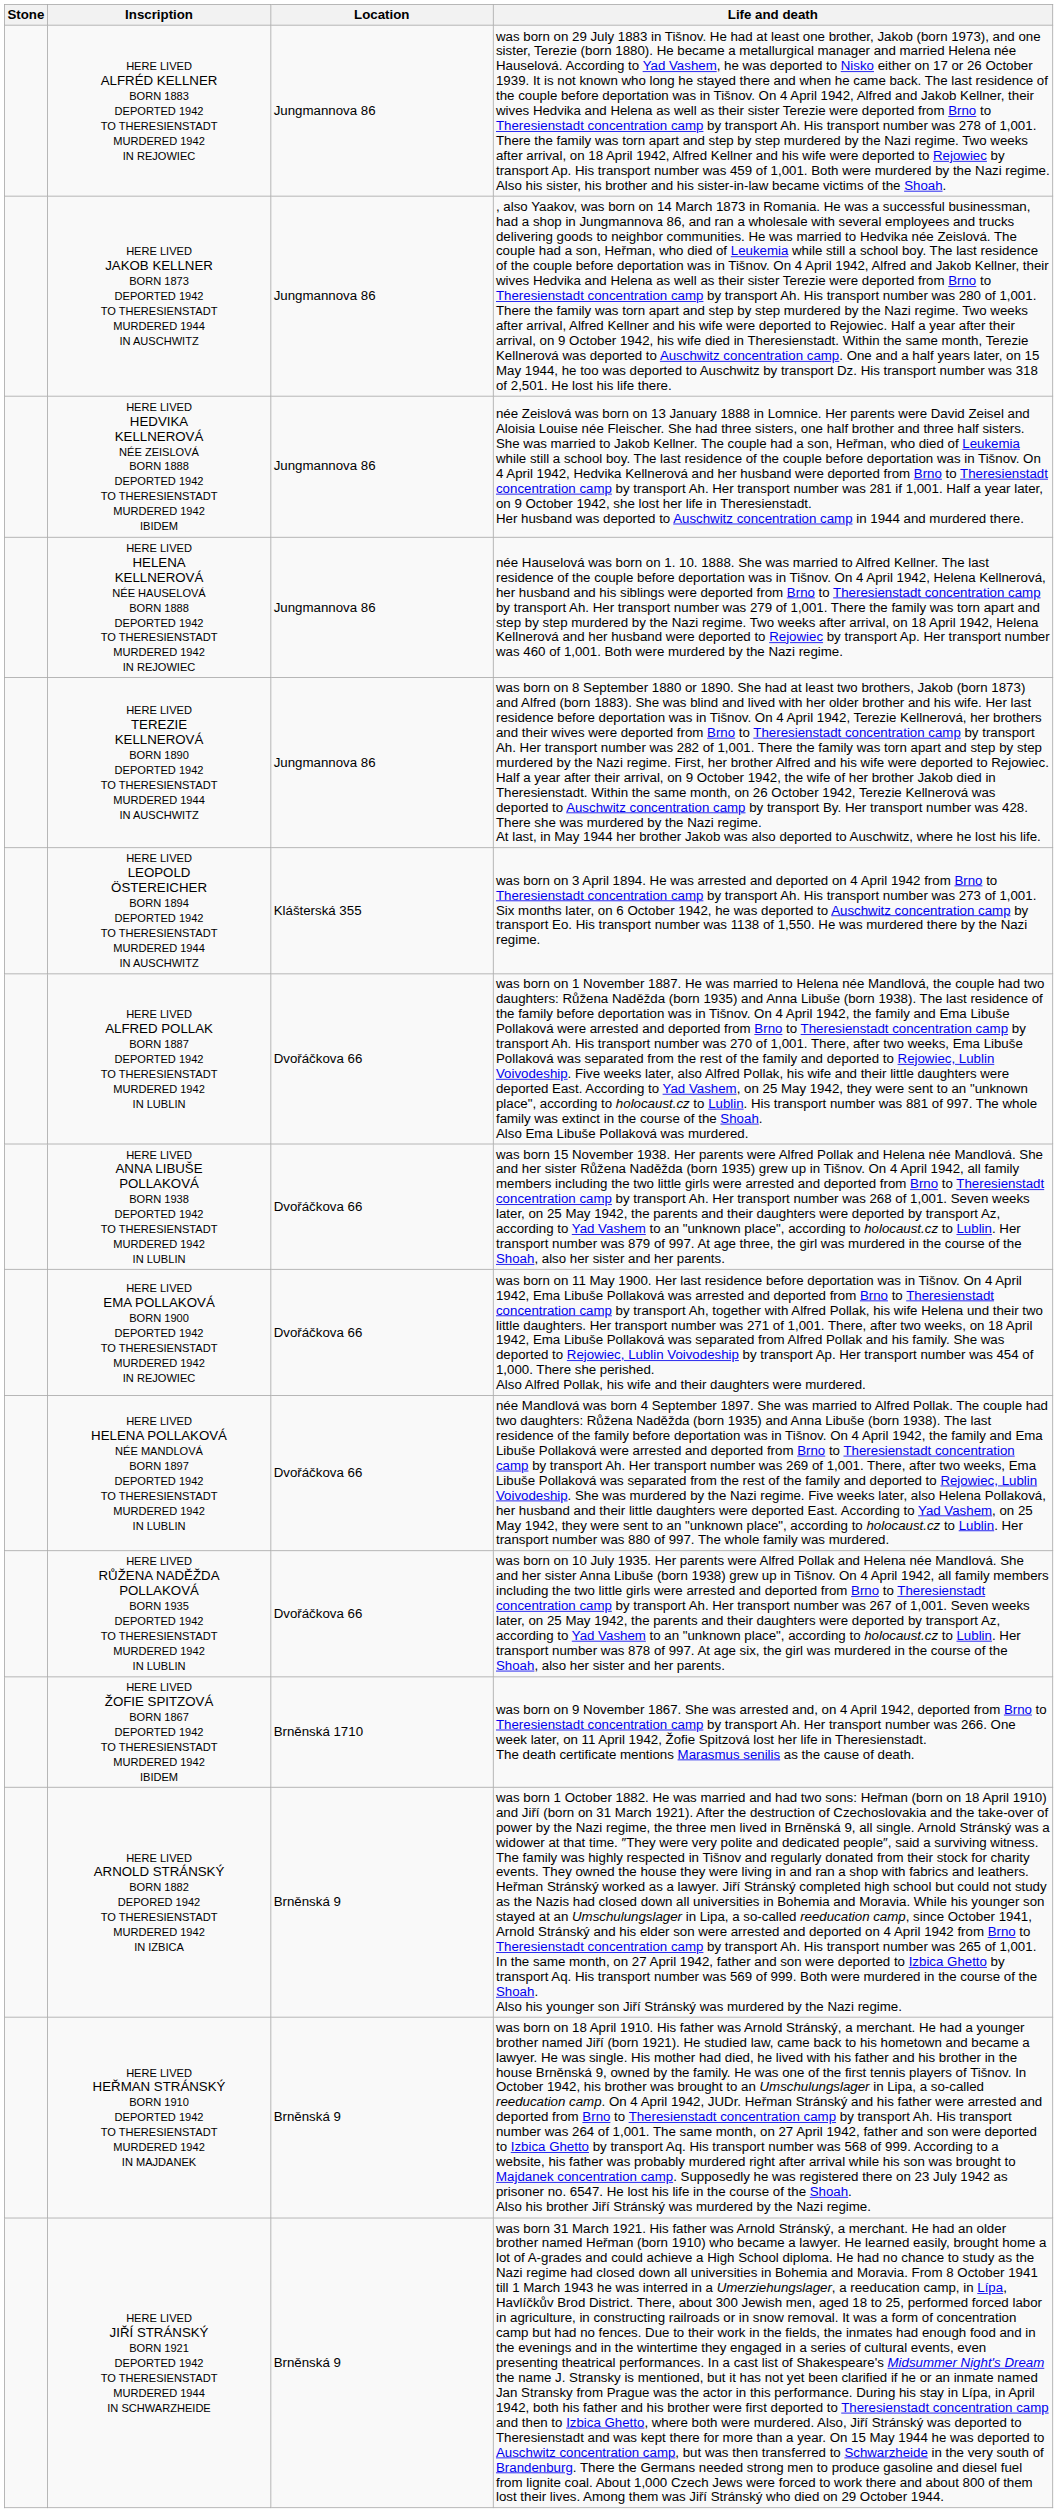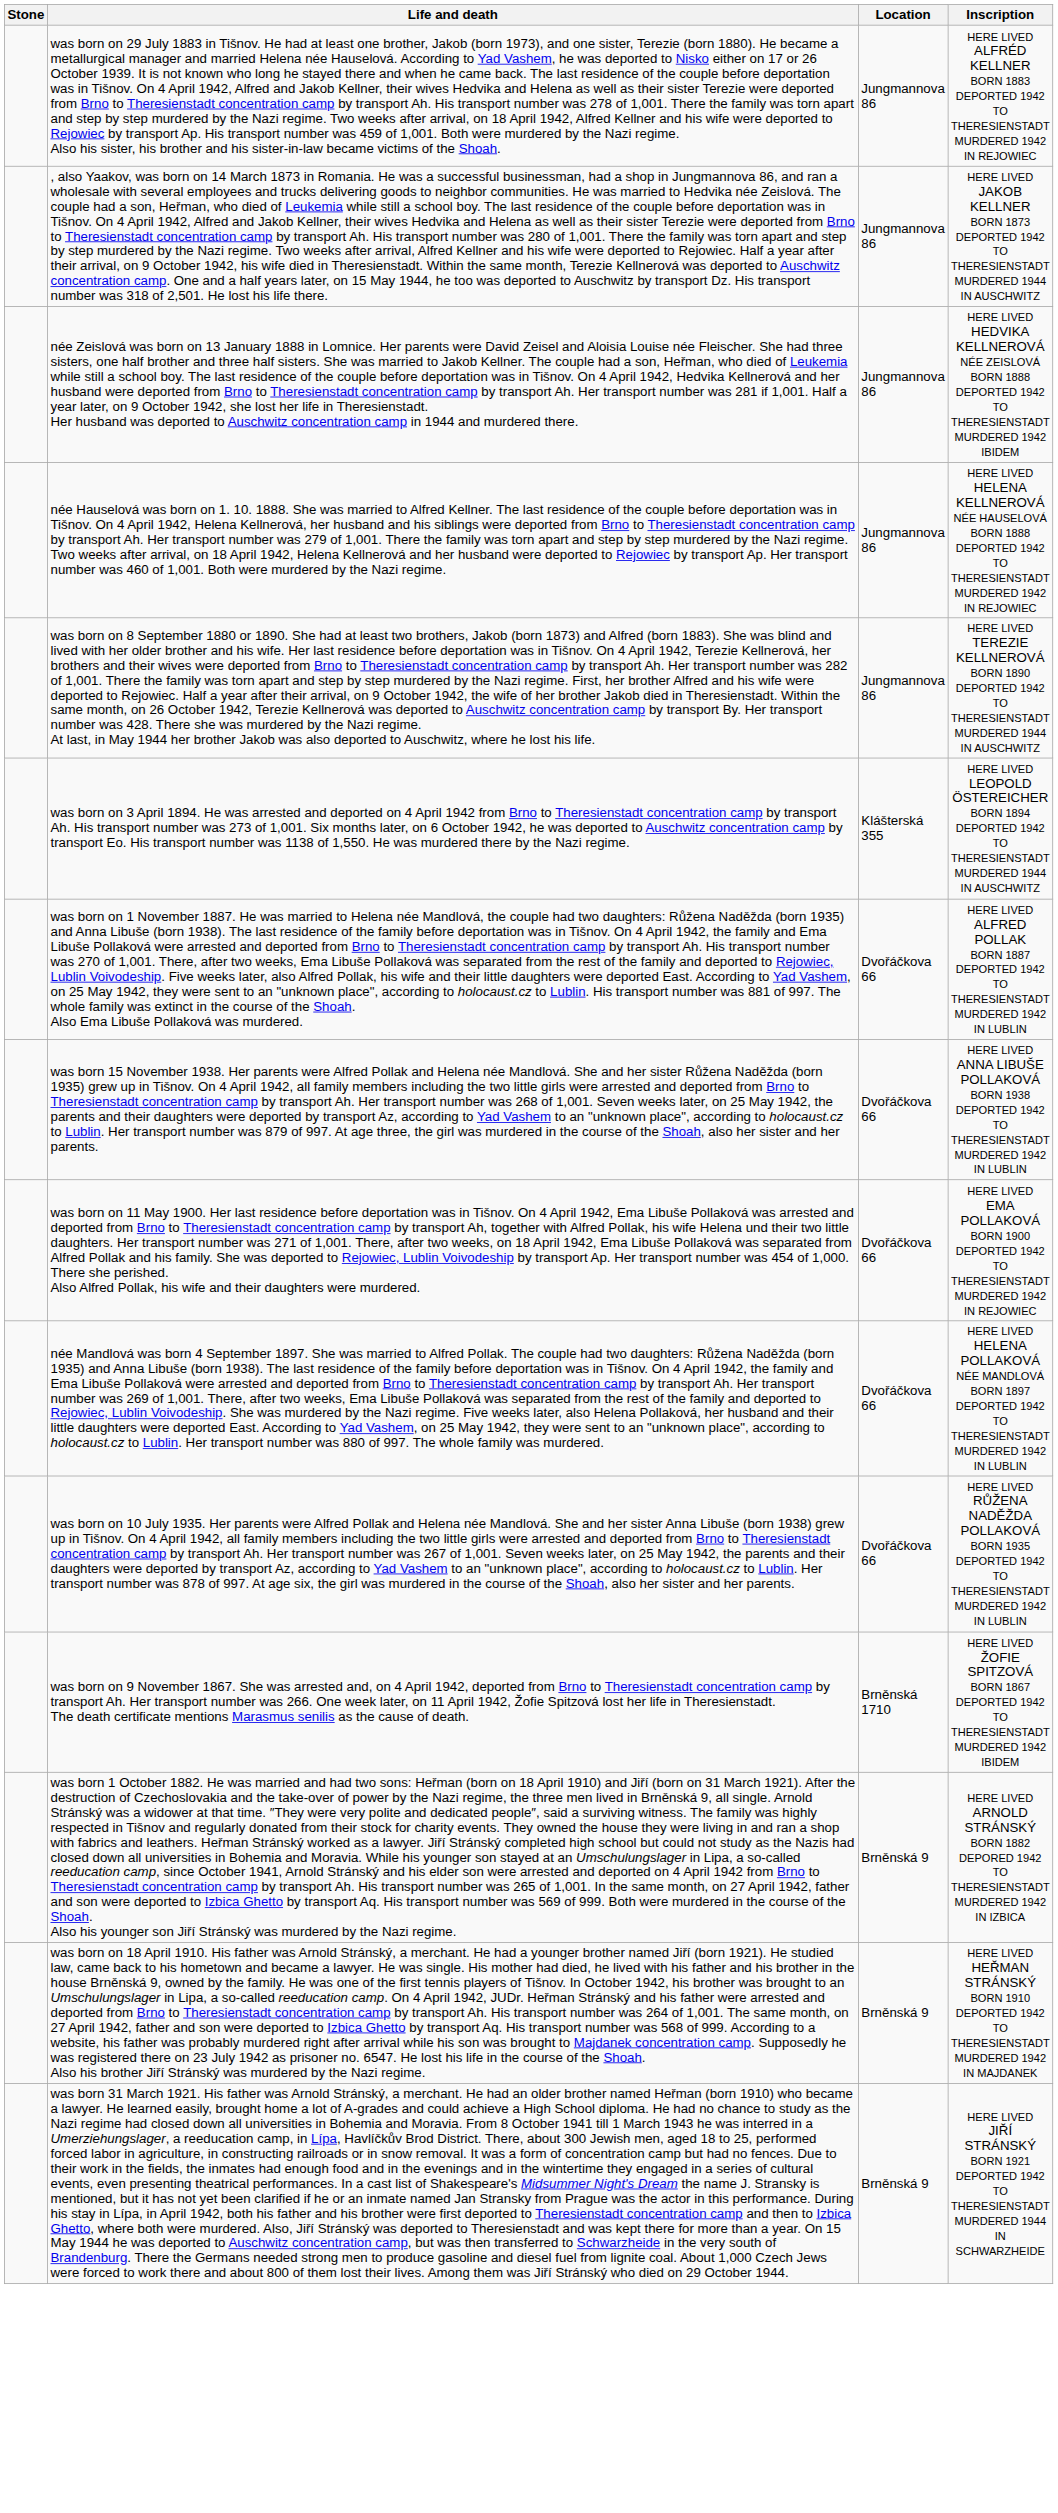columns swapped: Inscription <-> Life and death
